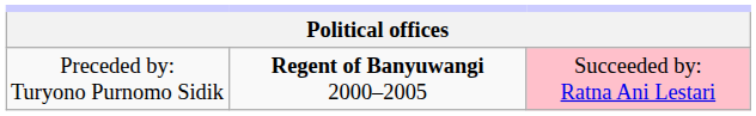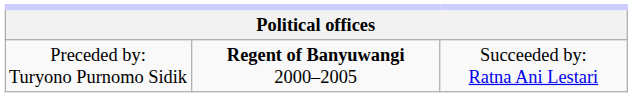Preceded by: Turyono Purnomo Sidik | column 3: pink background -> no background
